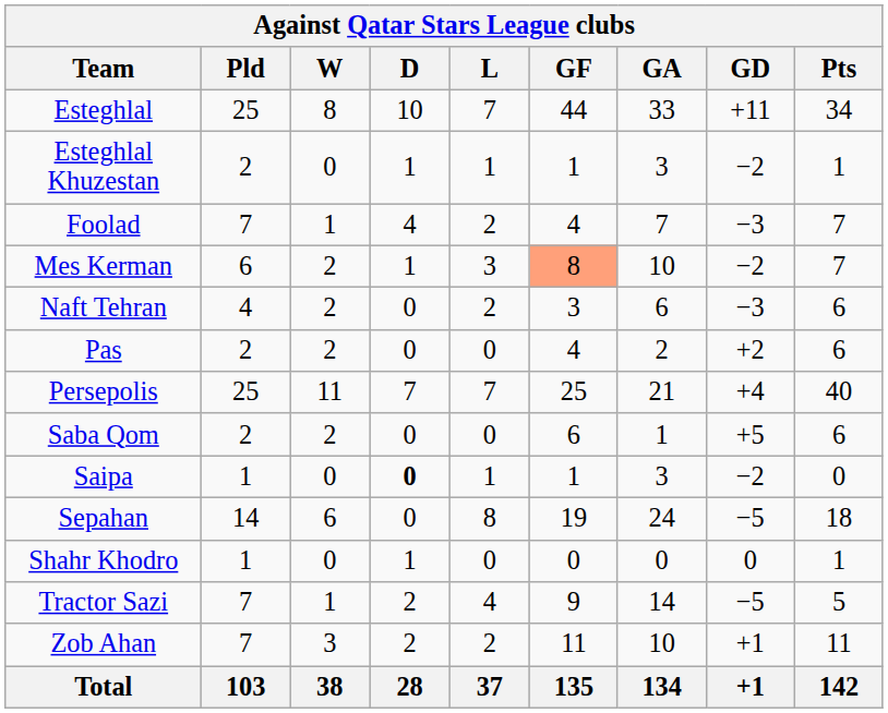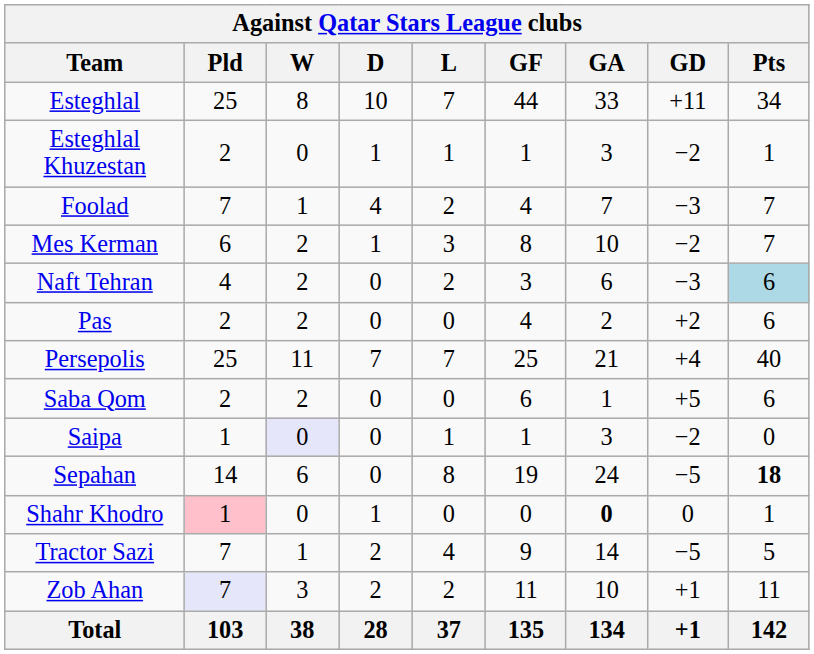Mes Kerman | GF: lightsalmon background -> no background
Naft Tehran | Pts: no background -> lightblue background
Saipa | W: no background -> lavender background
Saipa | D: bold -> normal
Sepahan | Pts: normal -> bold
Shahr Khodro | Pld: no background -> pink background
Shahr Khodro | GA: normal -> bold
Zob Ahan | Pld: no background -> lavender background
